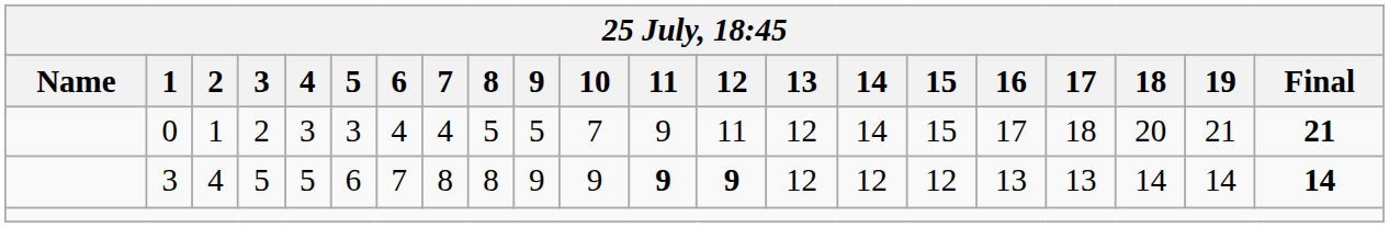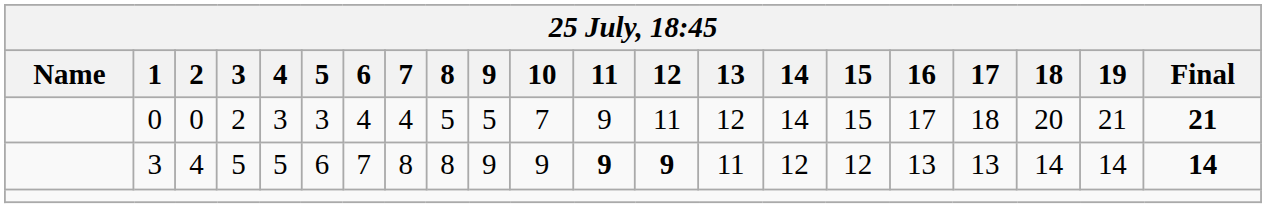row 3 | 2: 1 -> 0
row 4 | 13: 12 -> 11
